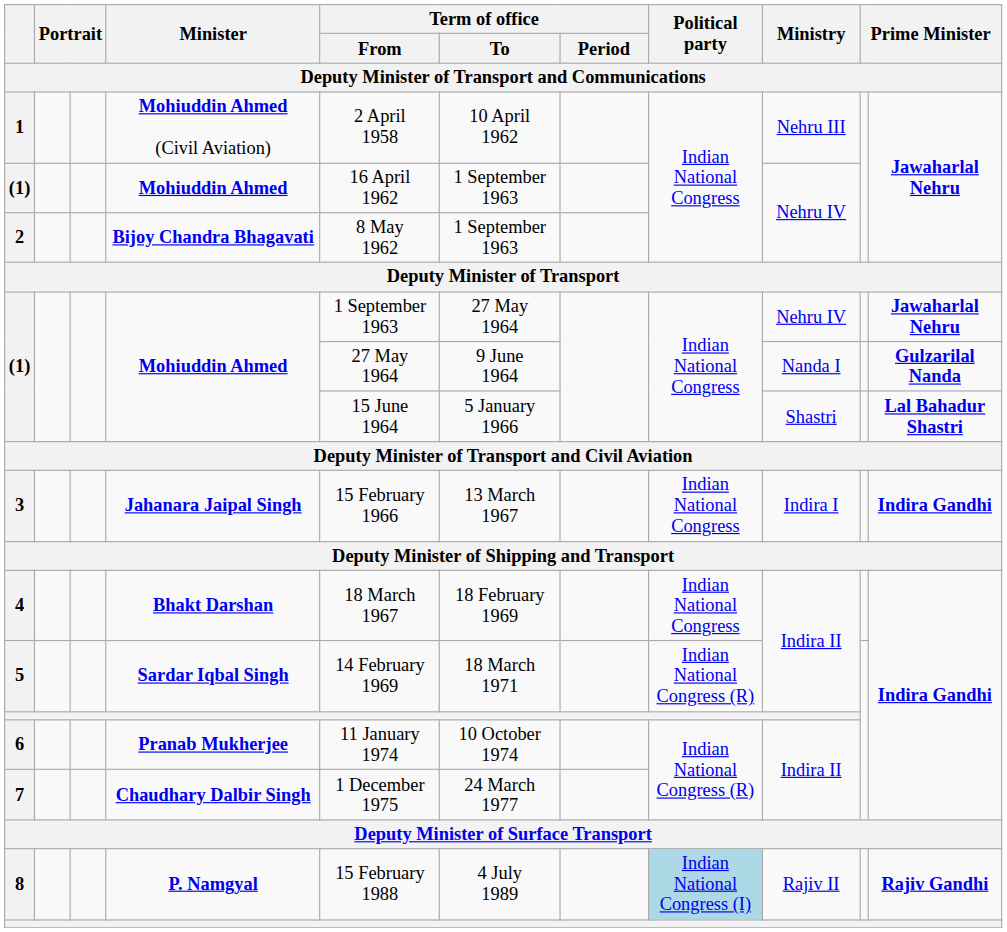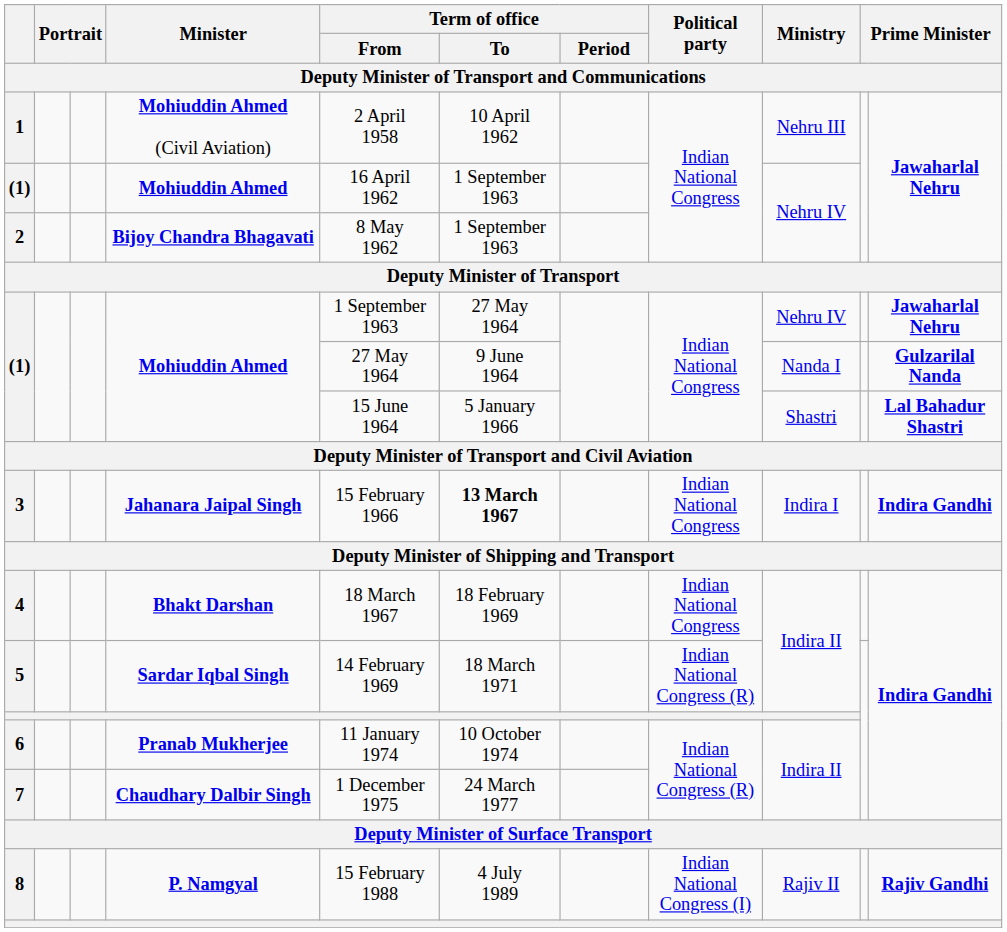3 | Term of office / To: normal -> bold
8 | Political party: lightblue background -> no background
